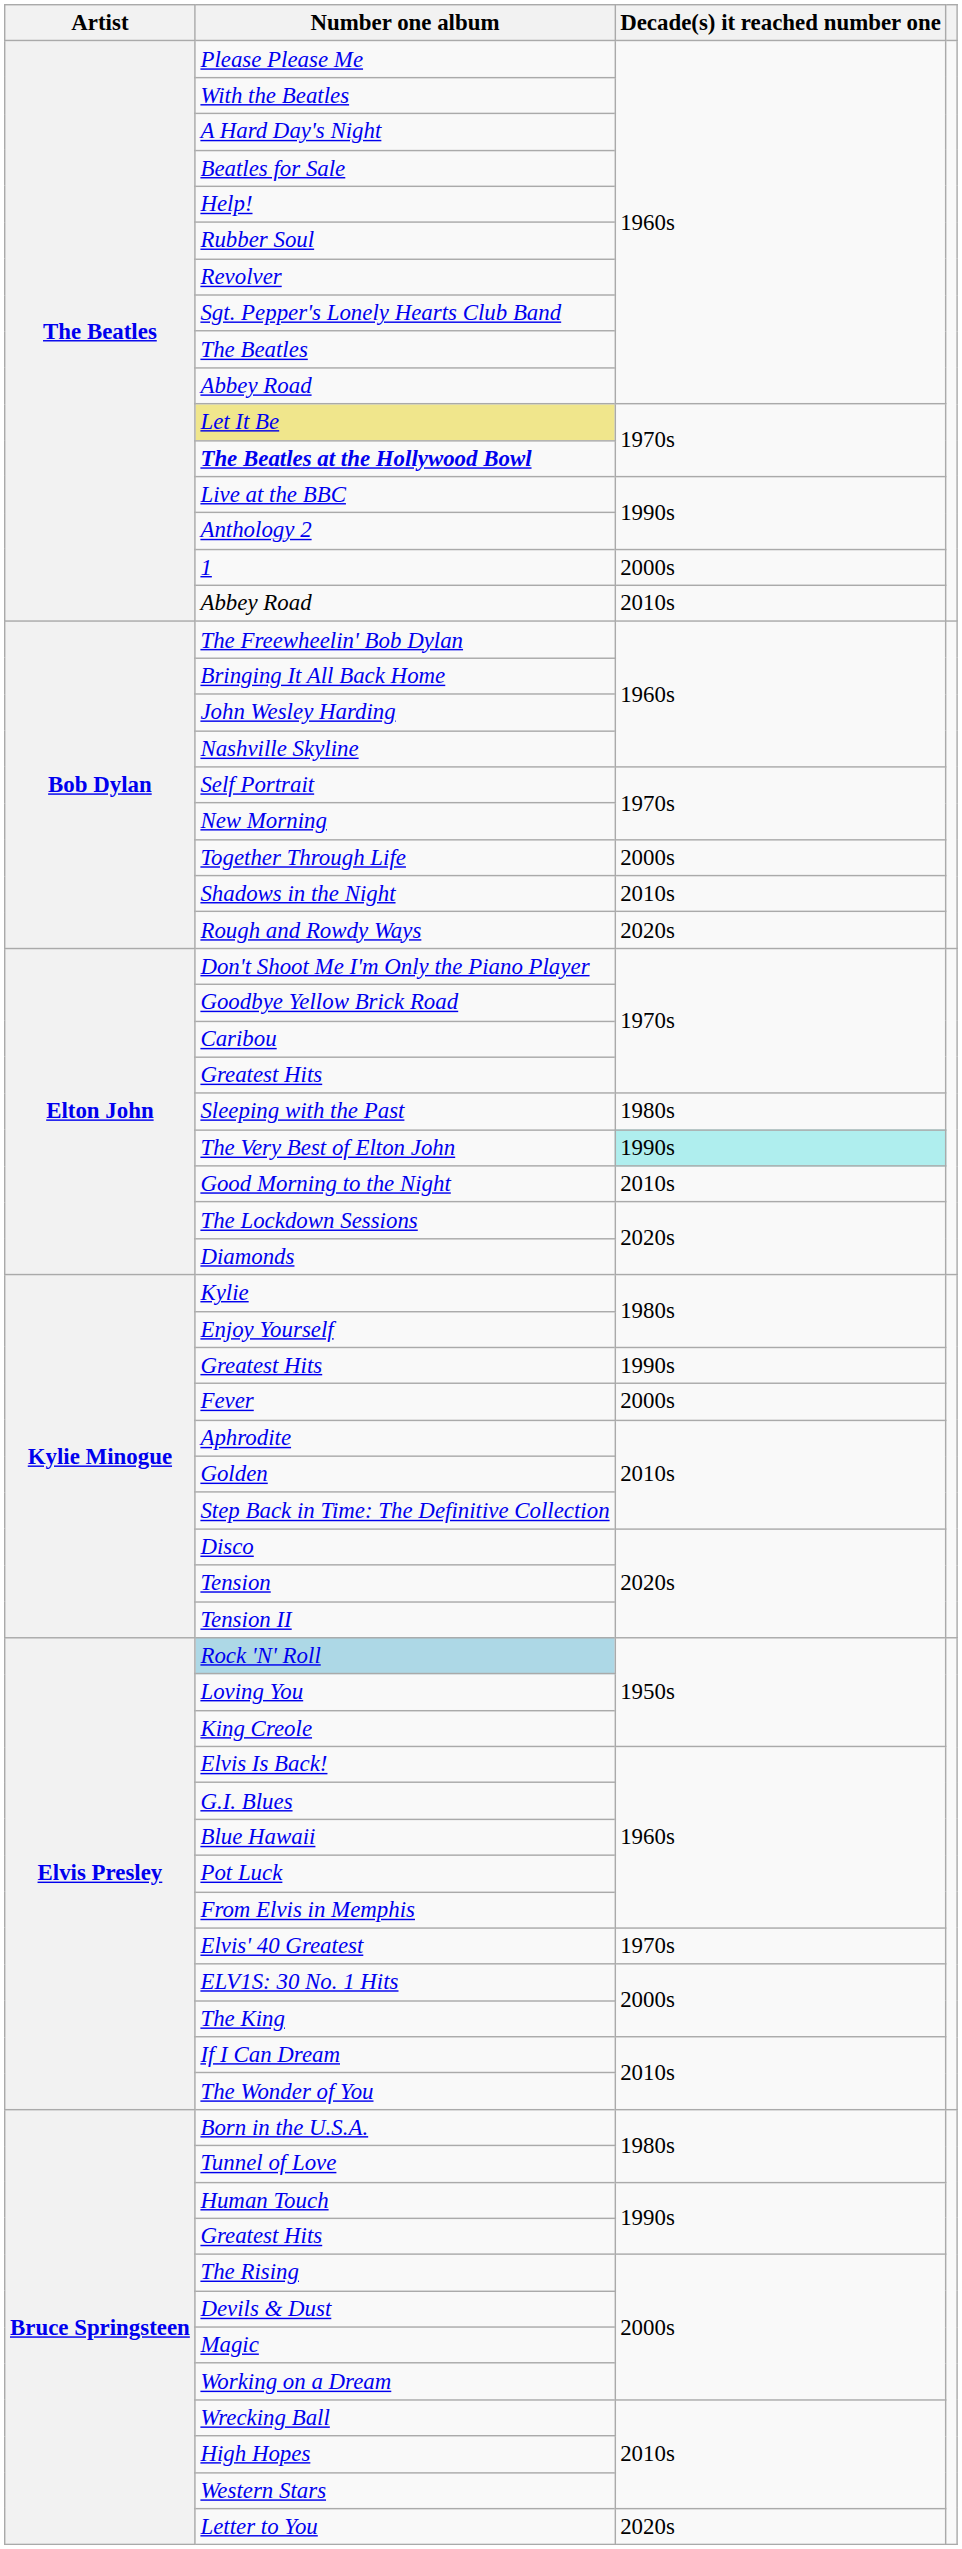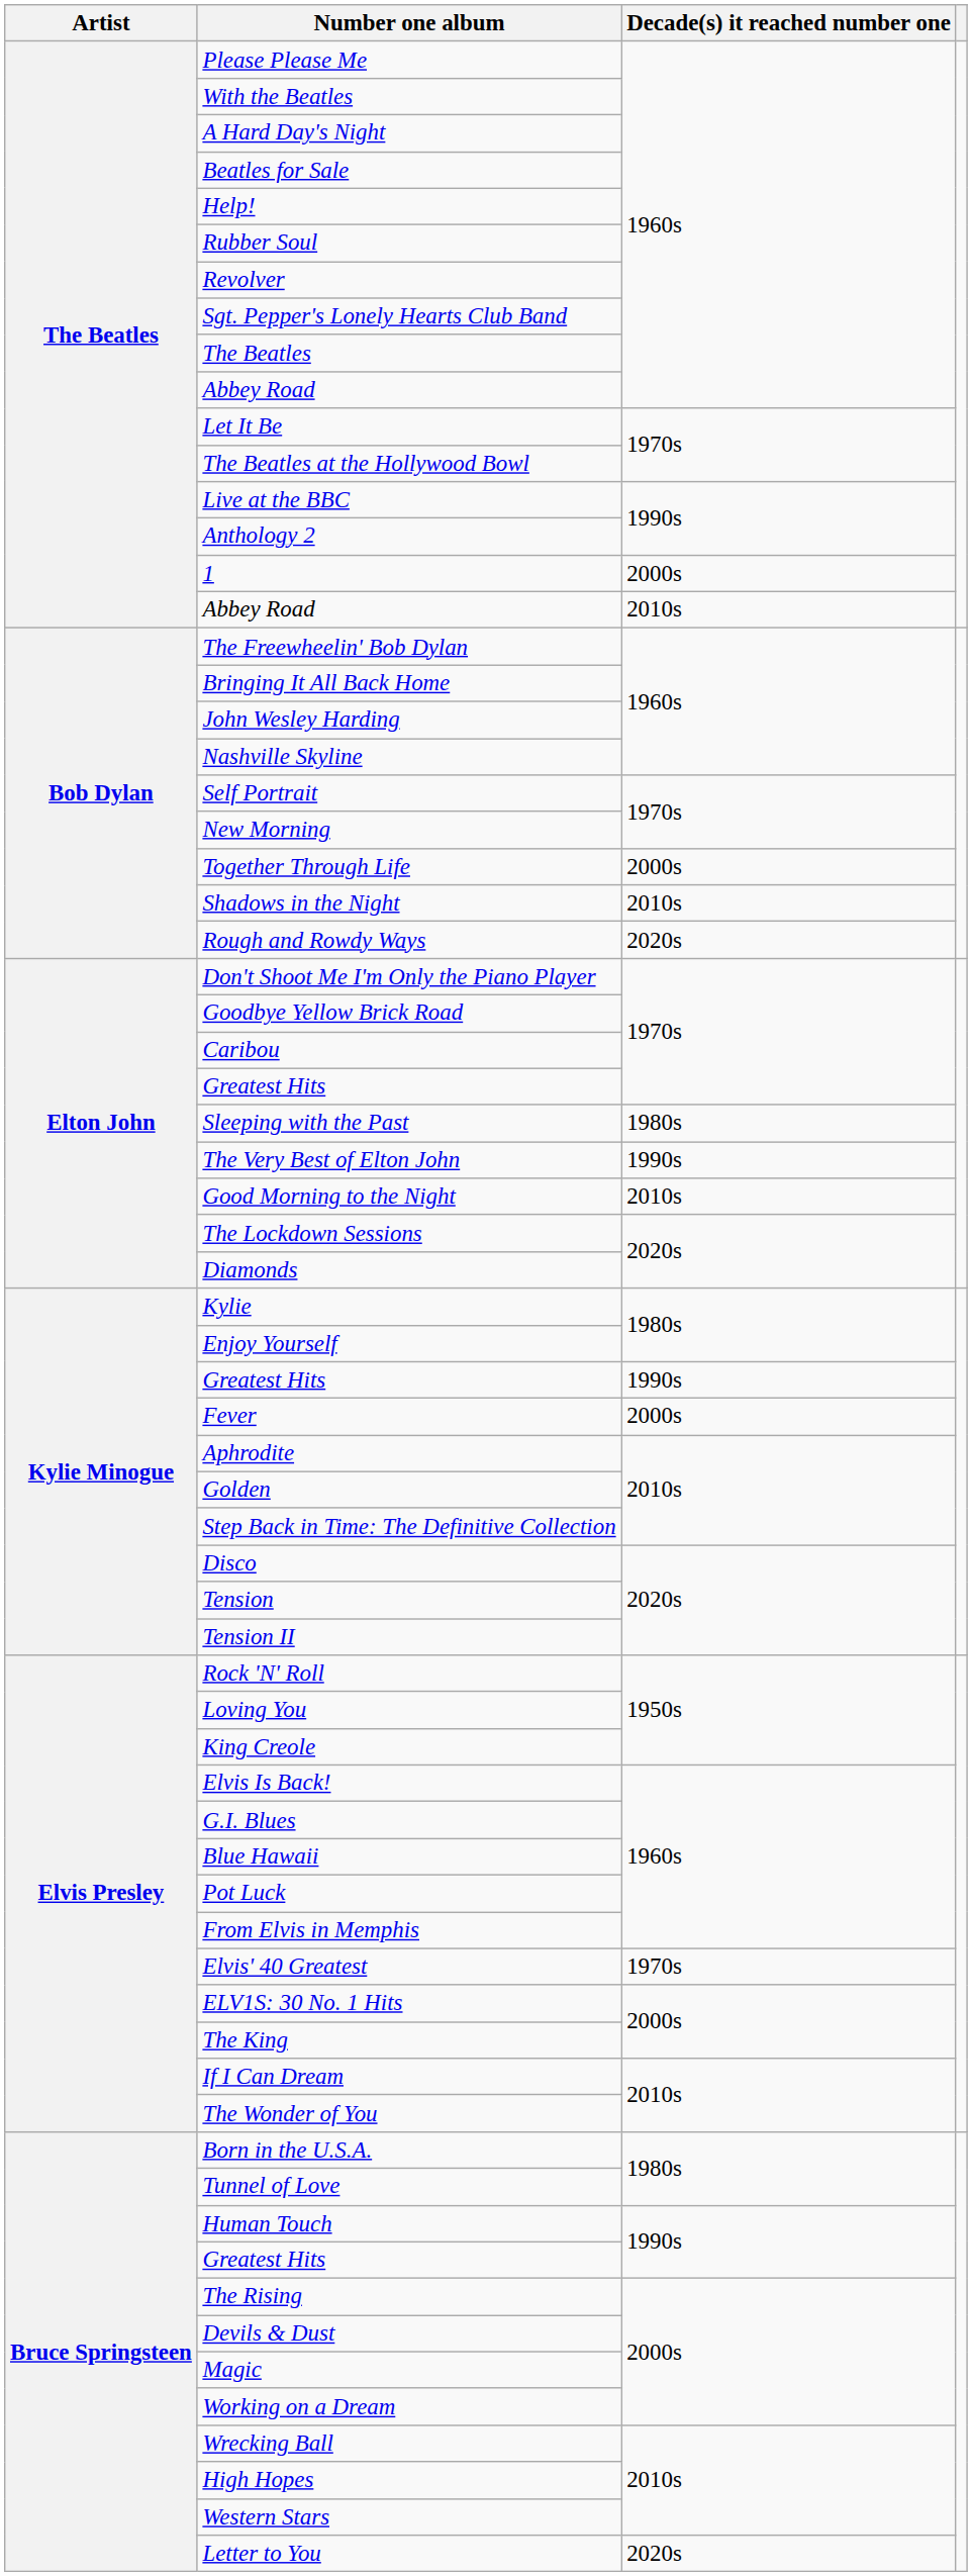Let It Be | Number one album: khaki background -> no background
The Beatles at the Hollywood Bowl | Number one album: bold -> normal
The Very Best of Elton John | Decade(s) it reached number one: paleturquoise background -> no background
Rock 'N' Roll | Number one album: lightblue background -> no background
